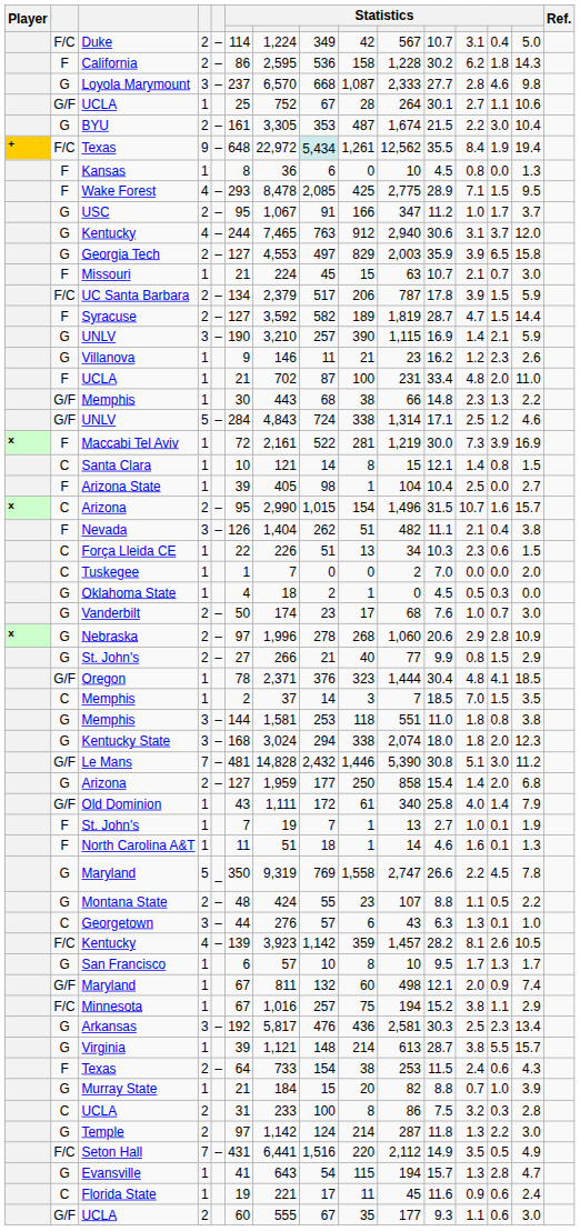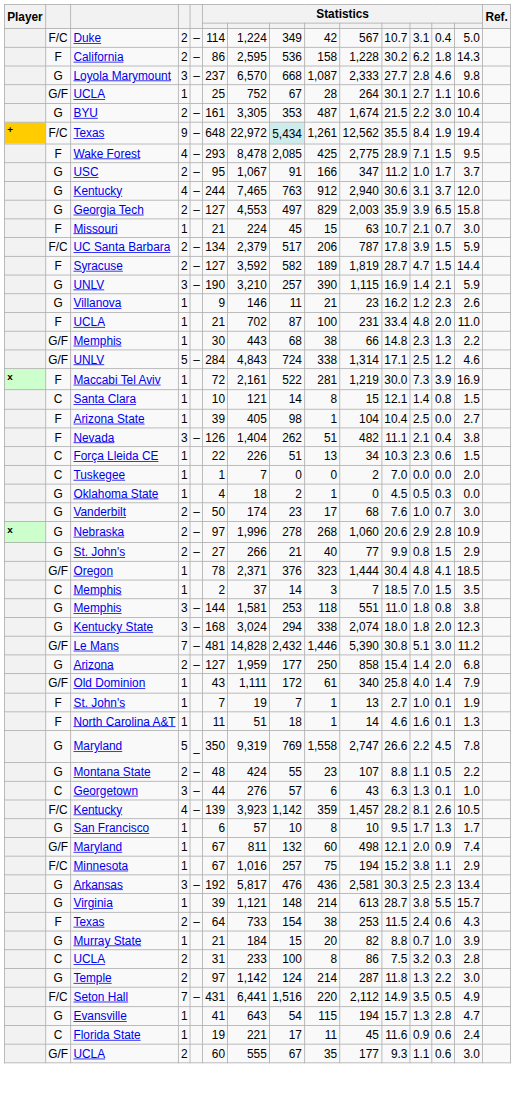- row: F | Kansas | 1 | 8 | 36 | 6 | 0 | 10 | 4.5 | 0.8 | 0.0 | 1.3
- row: x | C | Arizona | 2 | – | 95 | 2,990 | 1,015 | 154 | 1,496 | 31.5 | 10.7 | 1.6 | 15.7
